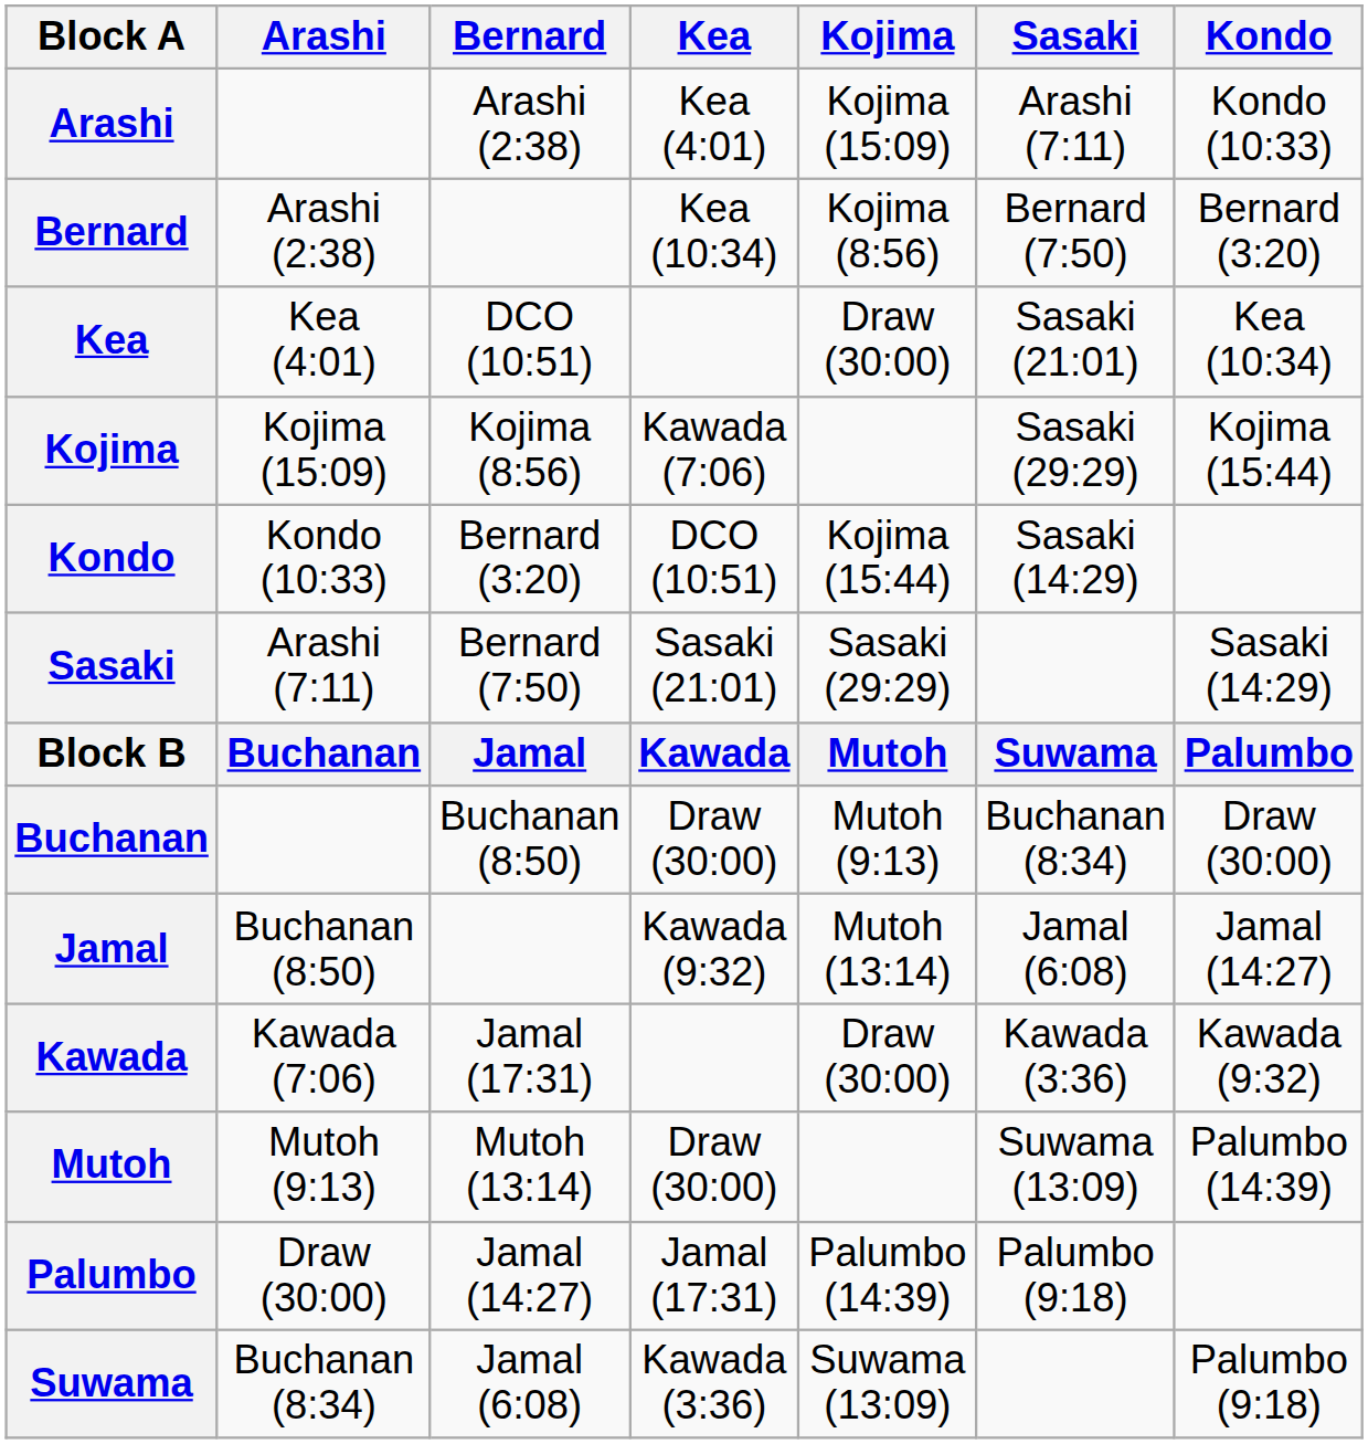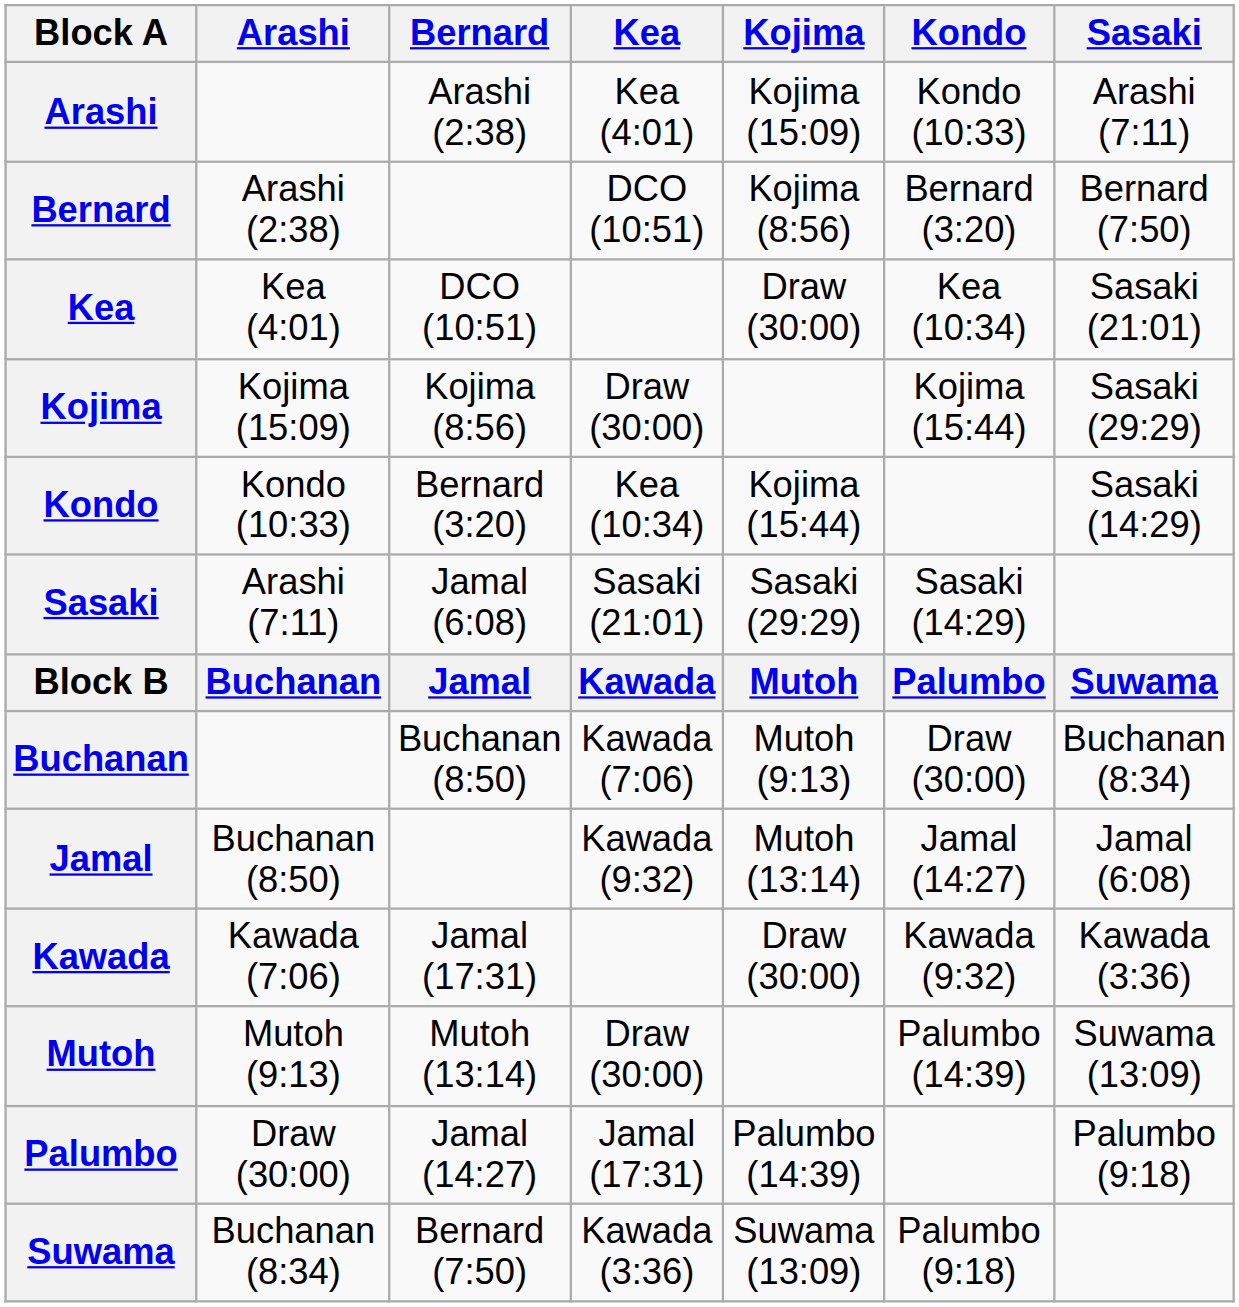columns swapped: Kondo <-> Sasaki
row 3 | Kea: Kea (10:34) -> DCO (10:51)
row 5 | Kea: Kawada (7:06) -> Draw (30:00)
row 6 | Kea: DCO (10:51) -> Kea (10:34)
row 7 | Bernard: Bernard (7:50) -> Jamal (6:08)
row 9 | Kea: Draw (30:00) -> Kawada (7:06)
row 14 | Bernard: Jamal (6:08) -> Bernard (7:50)
